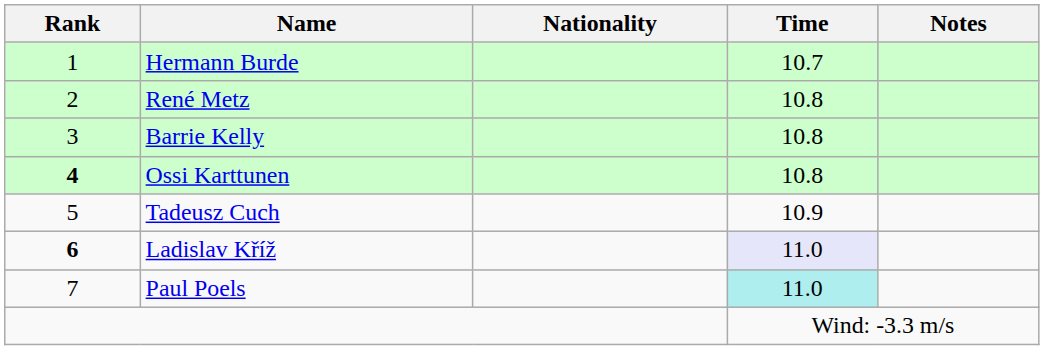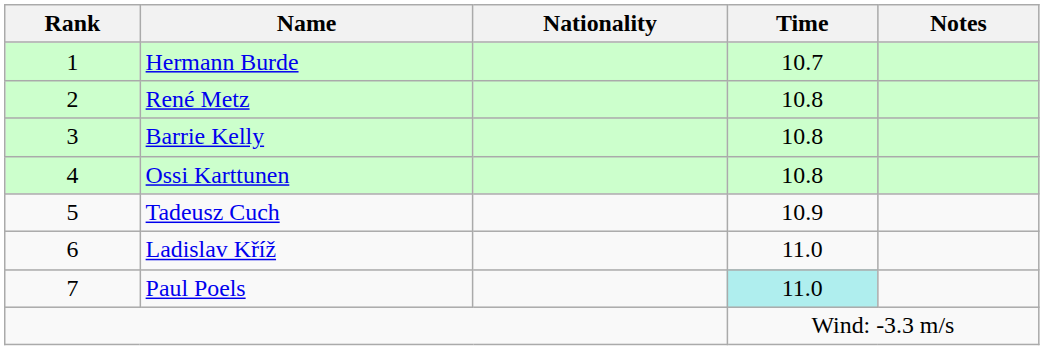Ossi Karttunen | Rank: bold -> normal
Ladislav Kříž | Rank: bold -> normal
Ladislav Kříž | Time: lavender background -> no background
